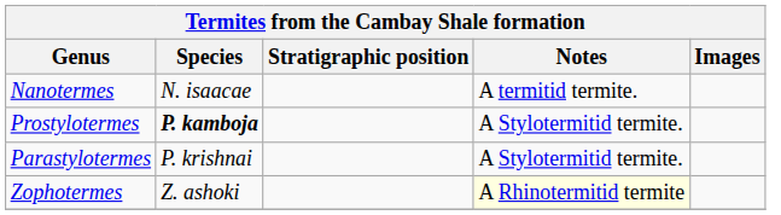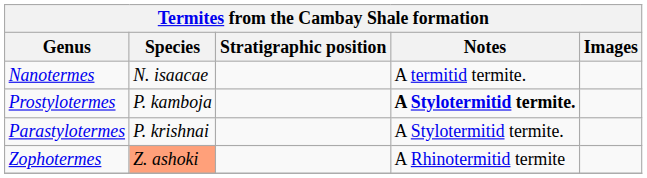Prostylotermes | Species: bold -> normal
Prostylotermes | Notes: normal -> bold
Zophotermes | Species: no background -> lightsalmon background
Zophotermes | Notes: lightyellow background -> no background
